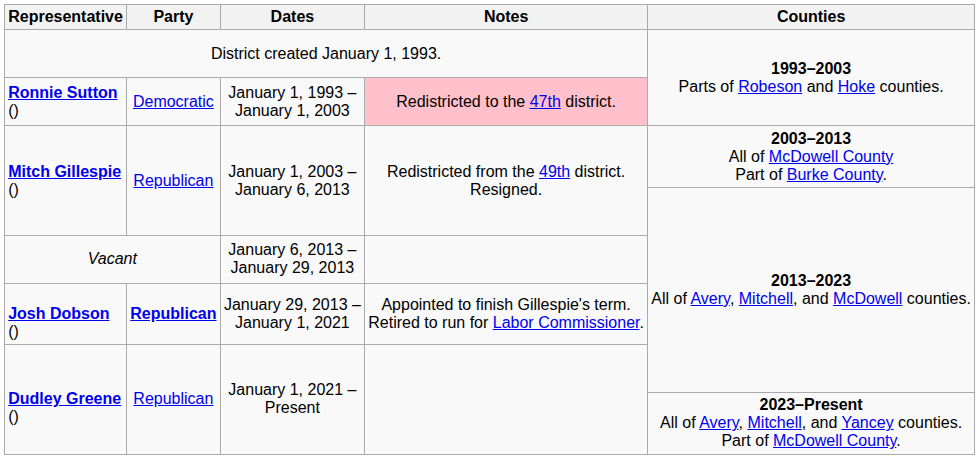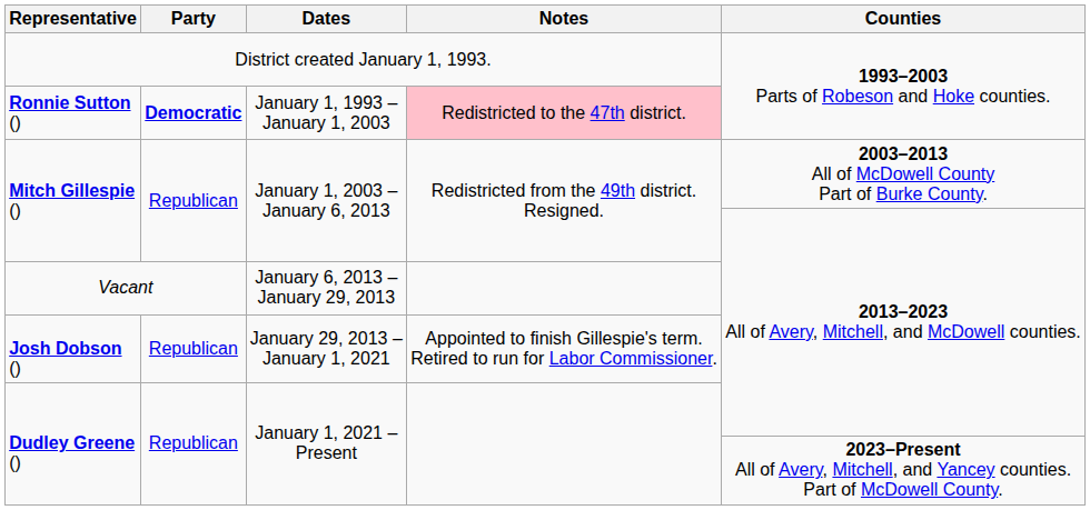Ronnie Sutton () | Party: normal -> bold
Josh Dobson () | Party: bold -> normal
